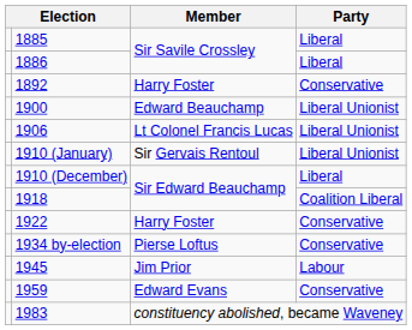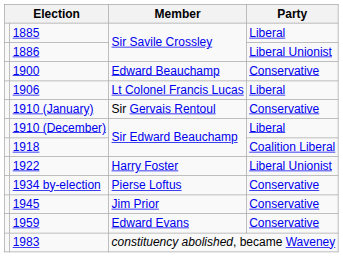1886 | Party: Liberal -> Liberal Unionist
- row: 1892 | Harry Foster | Conservative
1900 | Party: Liberal Unionist -> Conservative
1906 | Party: Liberal Unionist -> Liberal
1910 (January) | Party: Liberal Unionist -> Conservative
1922 | Party: Conservative -> Liberal Unionist
1945 | Party: Labour -> Conservative
